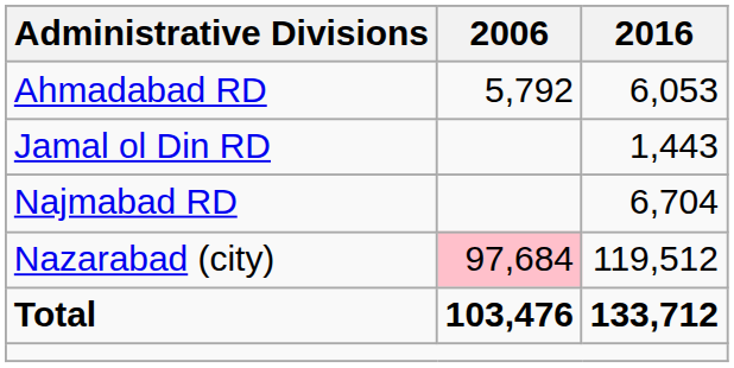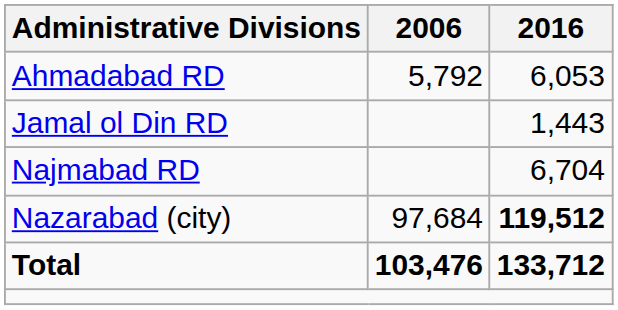Nazarabad (city) | 2006: pink background -> no background
Nazarabad (city) | 2016: normal -> bold
